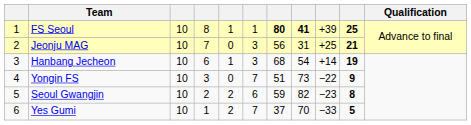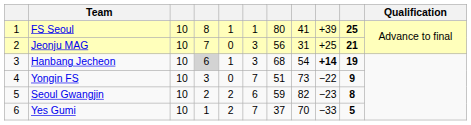FS Seoul | column 7: bold -> normal
FS Seoul | column 8: bold -> normal
Hanbang Jecheon | column 4: no background -> lightgrey background
Hanbang Jecheon | column 9: normal -> bold
